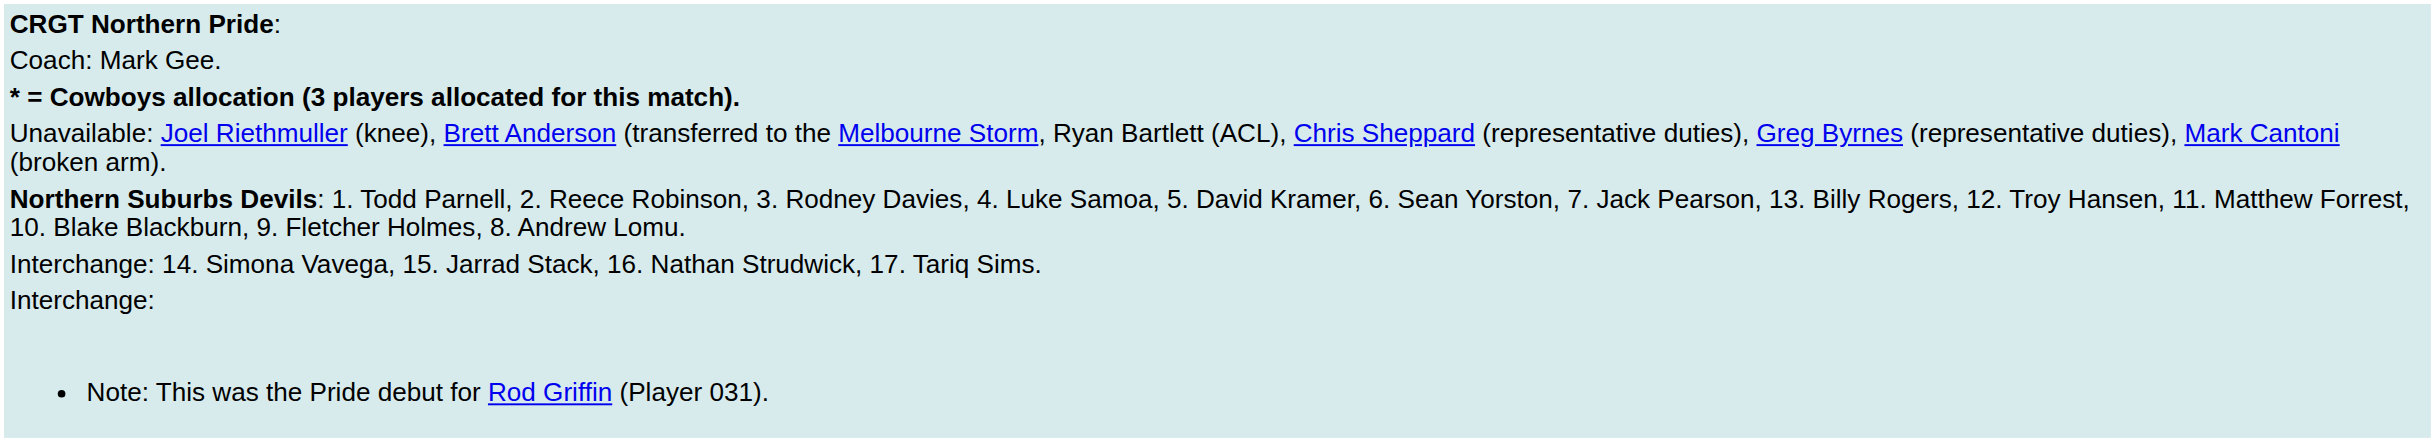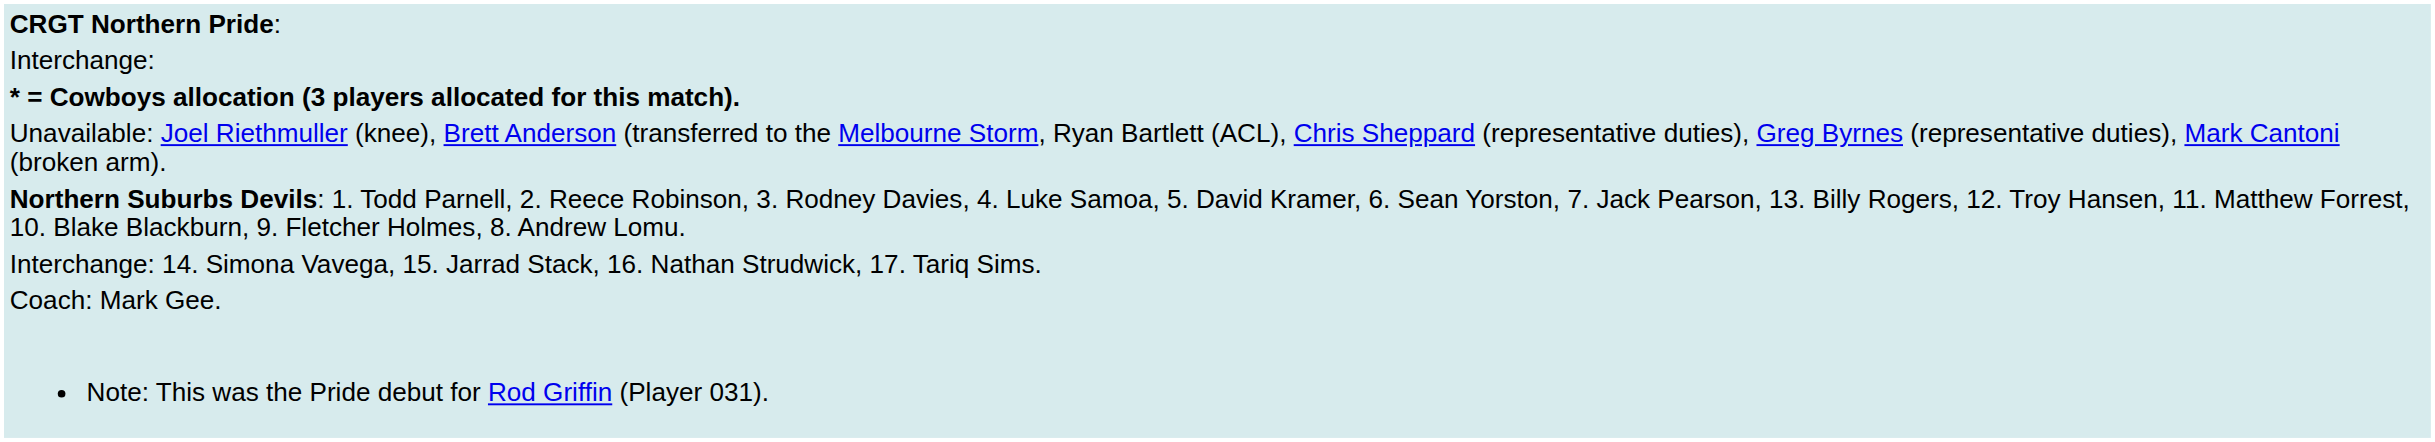row 2 | column 1: Coach: Mark Gee. -> Interchange:
row 7 | column 1: Interchange: -> Coach: Mark Gee.
